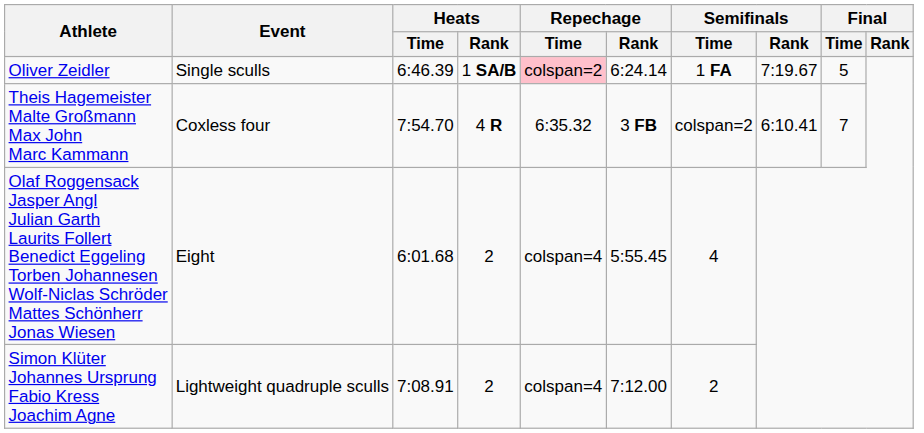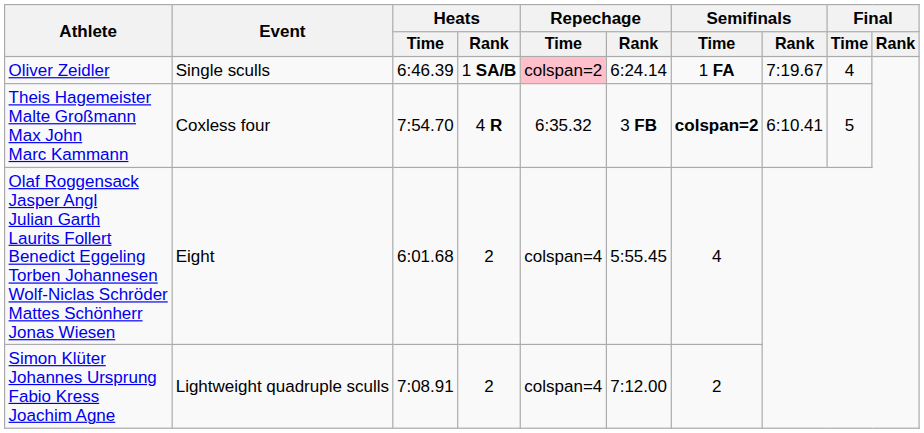Oliver Zeidler | Final / Time: 5 -> 4
Theis Hagemeister Malte Großmann Max John Marc Kammann | Semifinals / Time: normal -> bold
Theis Hagemeister Malte Großmann Max John Marc Kammann | Final / Time: 7 -> 5
